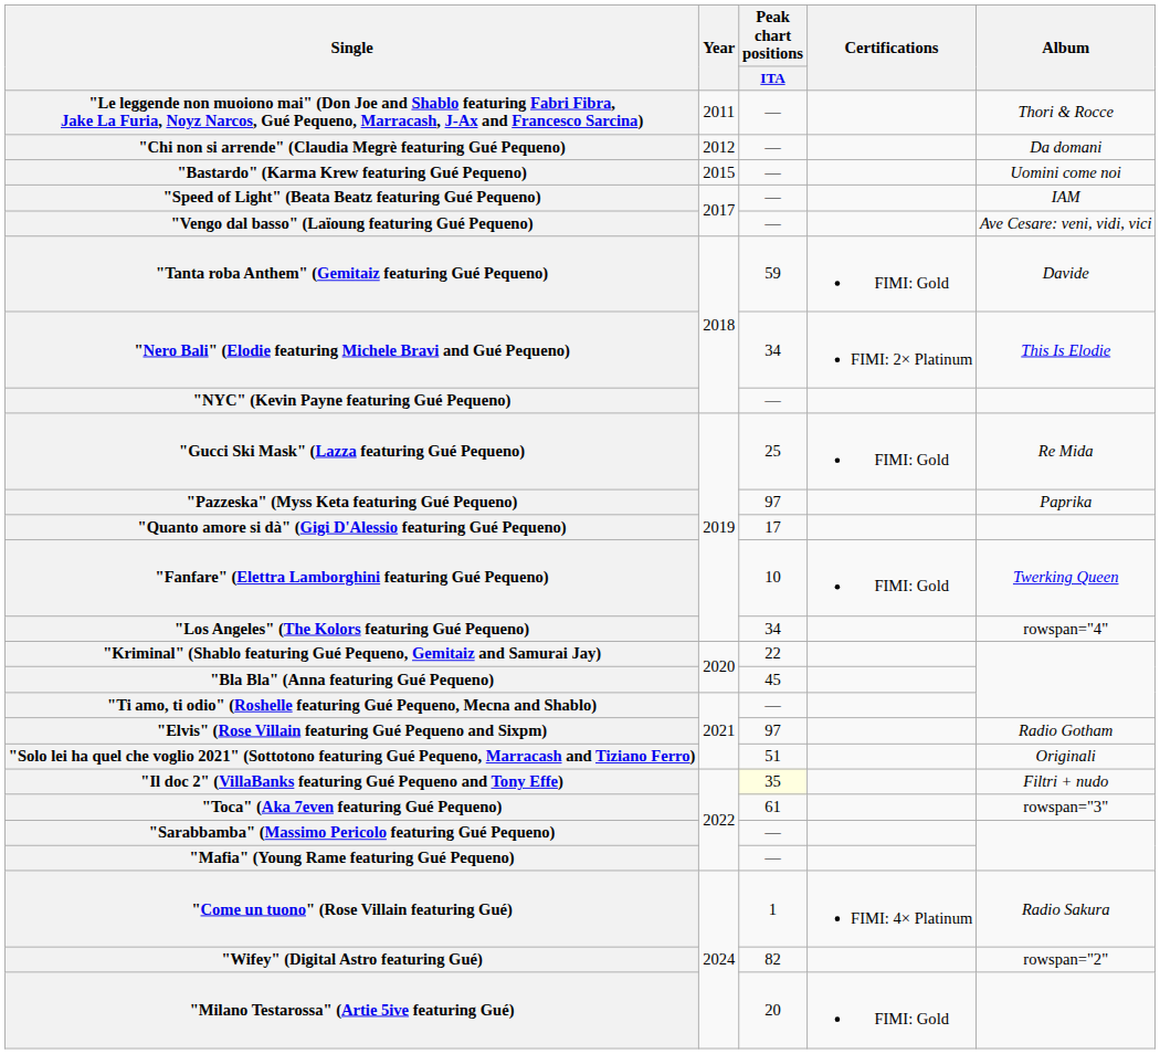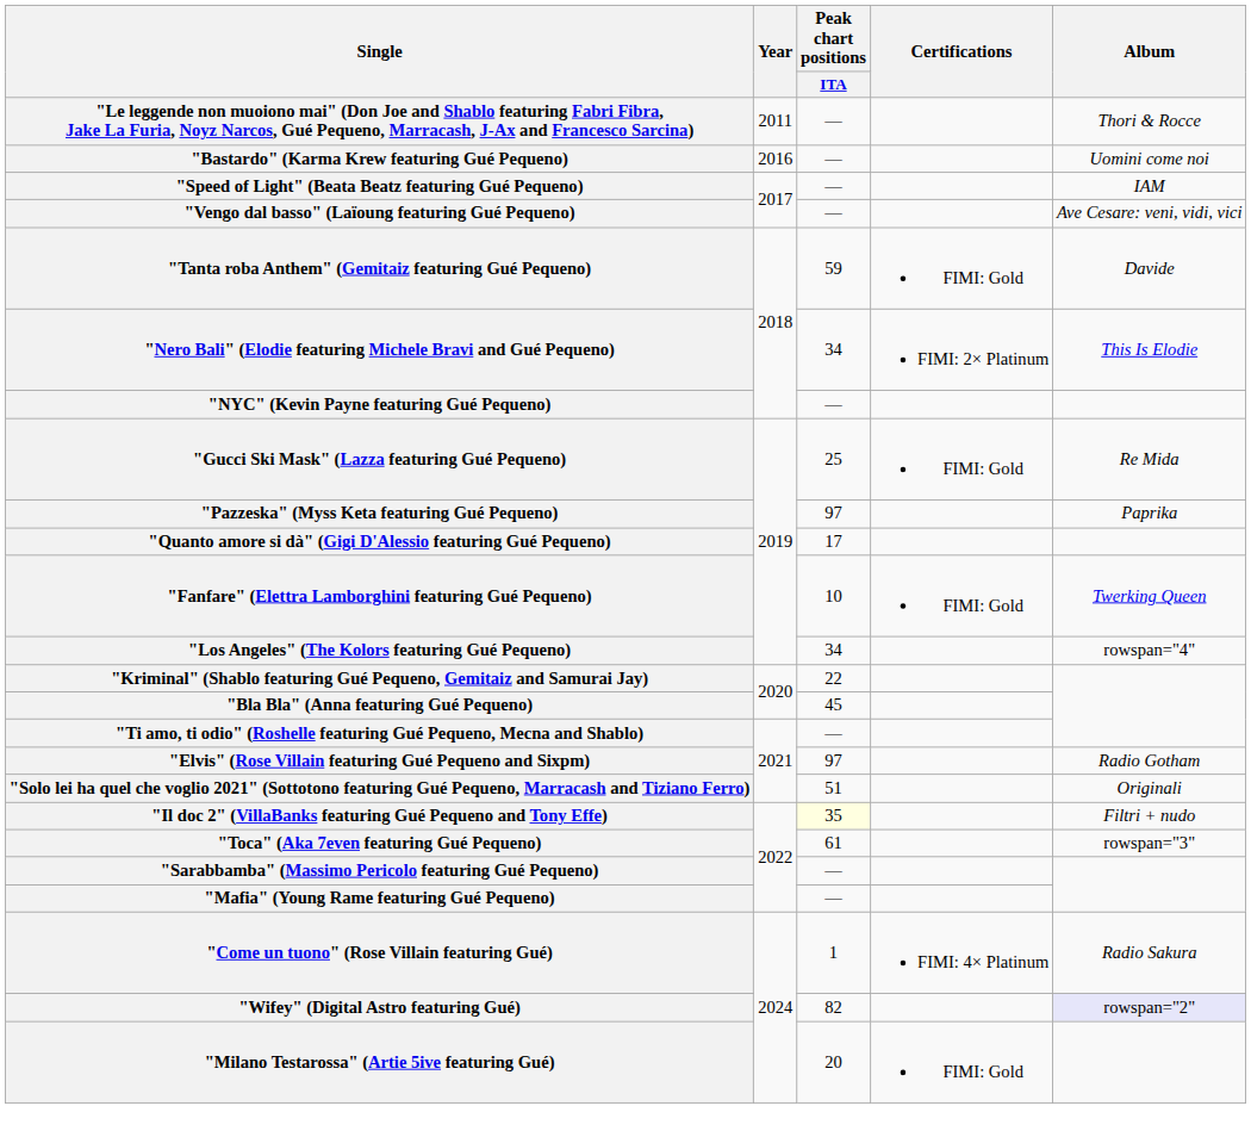- row: "Chi non si arrende" (Claudia Megrè featuring Gué Pequeno) | 2012 | — | Da domani
"Bastardo" (Karma Krew featuring Gué Pequeno) | Year: 2015 -> 2016
"Wifey" (Digital Astro featuring Gué) | Album: no background -> lavender background
